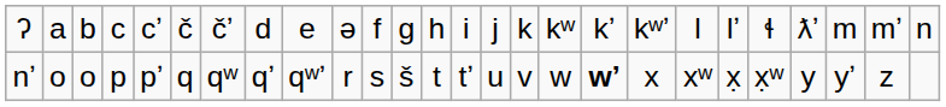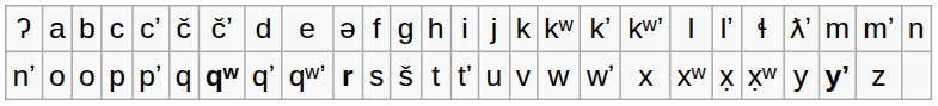nʼ | column 7: normal -> bold
nʼ | column 10: normal -> bold
nʼ | column 18: bold -> normal
nʼ | column 24: normal -> bold
